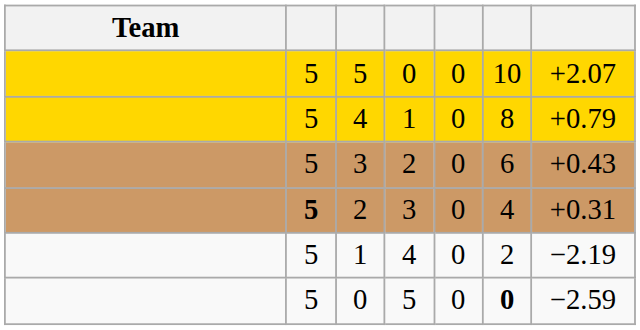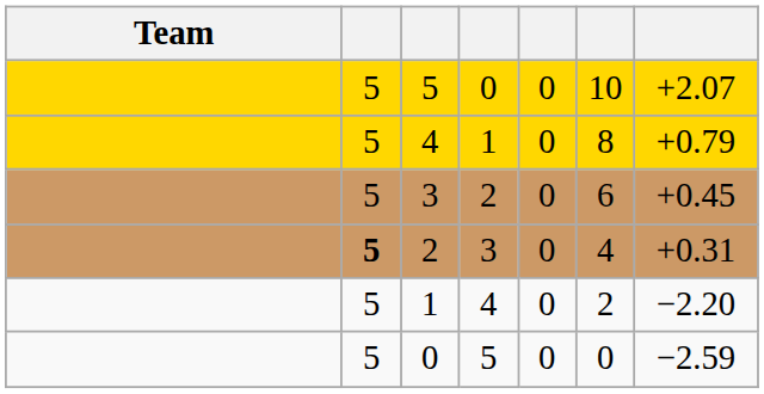row 4 | column 7: +0.43 -> +0.45
row 6 | column 7: −2.19 -> −2.20
row 7 | column 6: bold -> normal
